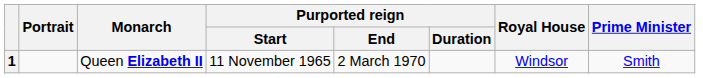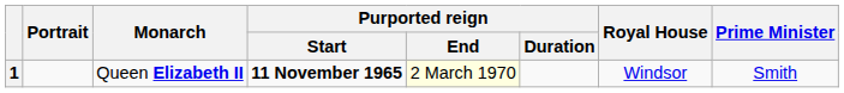1 | Purported reign / Start: normal -> bold
1 | Purported reign / End: no background -> lightyellow background
